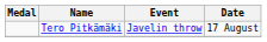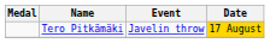Tero Pitkämäki | Date: no background -> gold background
